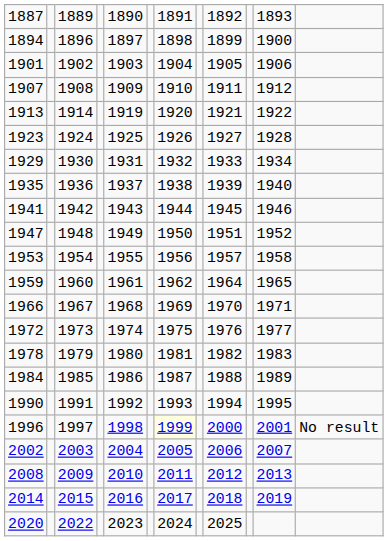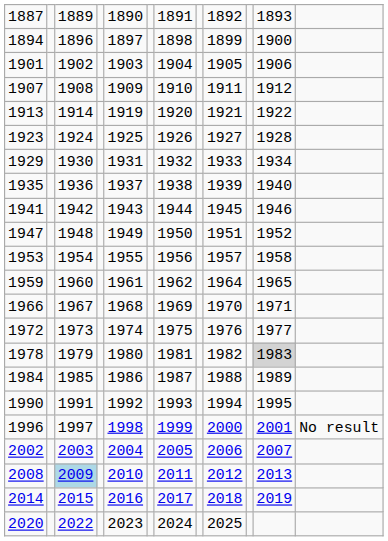1978 | column 11: no background -> lightgrey background
1996 | column 7: lightyellow background -> no background
2008 | column 3: no background -> lightblue background
